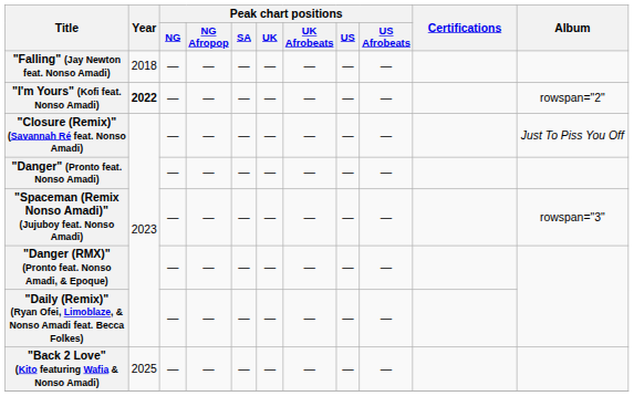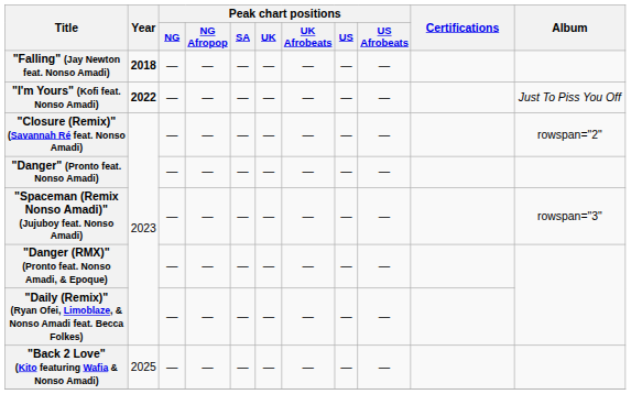"Falling" (Jay Newton feat. Nonso Amadi) | Year: normal -> bold
"I'm Yours" (Kofi feat. Nonso Amadi) | Album: rowspan="2" -> Just To Piss You Off
"Closure (Remix)" (Savannah Ré feat. Nonso Amadi) | Album: Just To Piss You Off -> rowspan="2"
